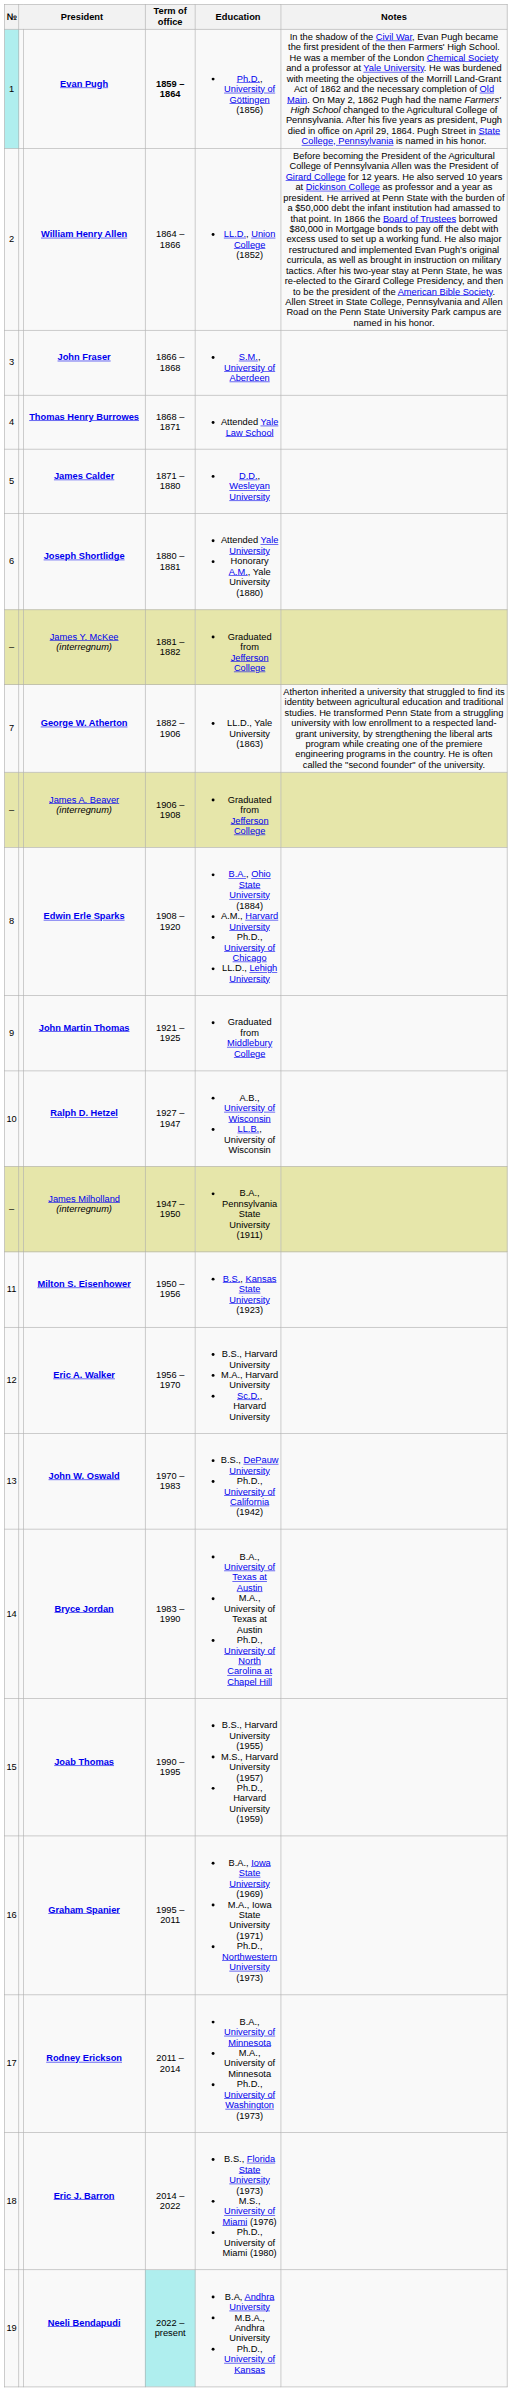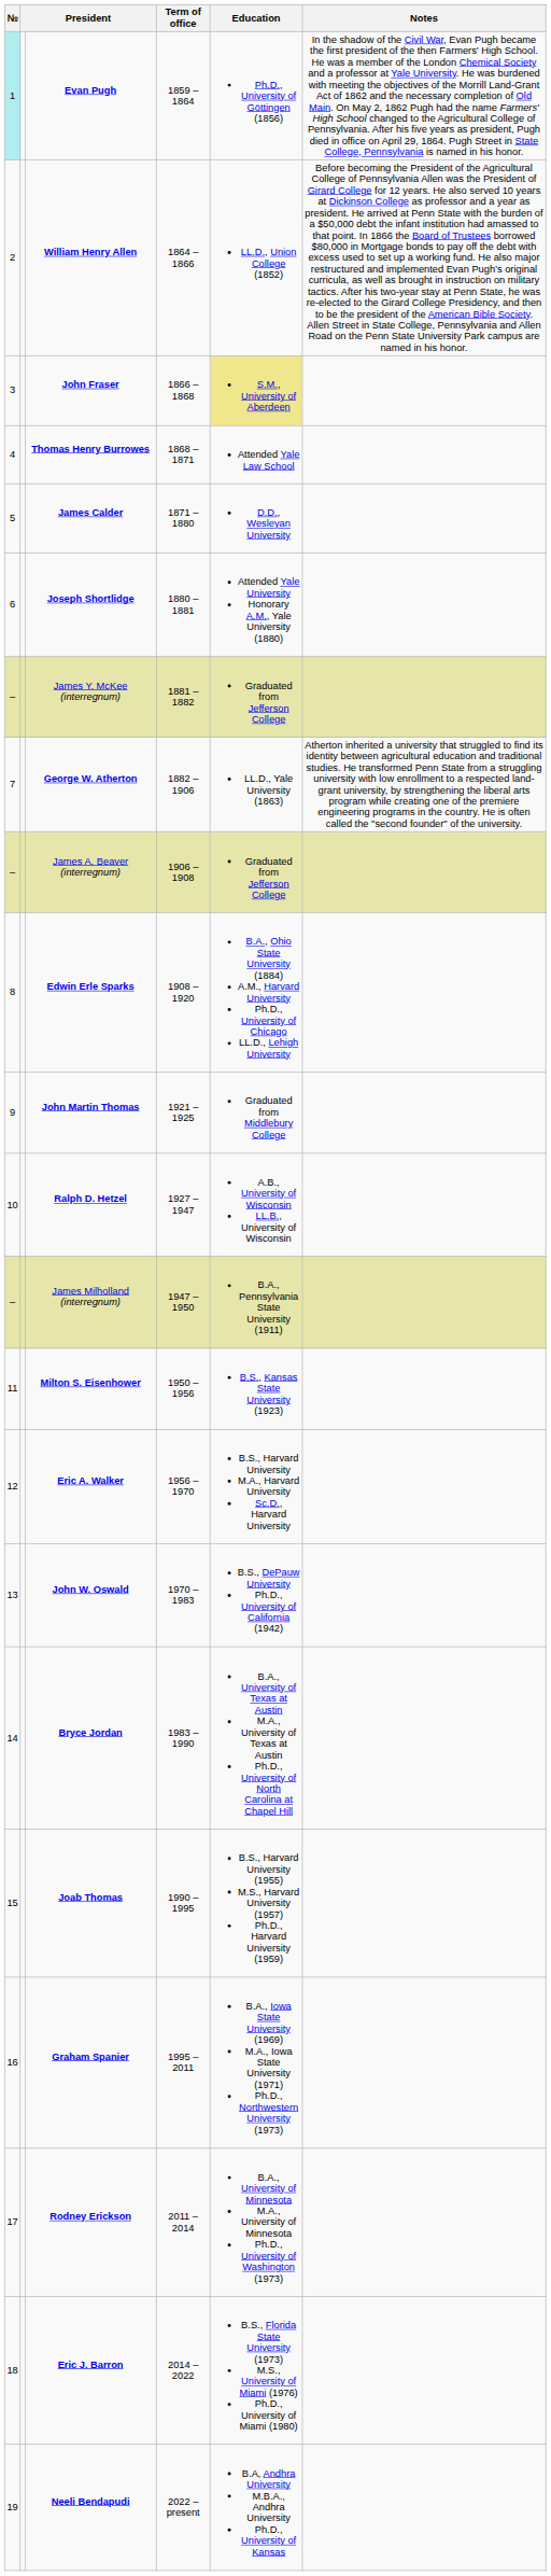Evan Pugh | Term of office: bold -> normal
John Fraser | Education: no background -> khaki background
Neeli Bendapudi | Term of office: paleturquoise background -> no background
